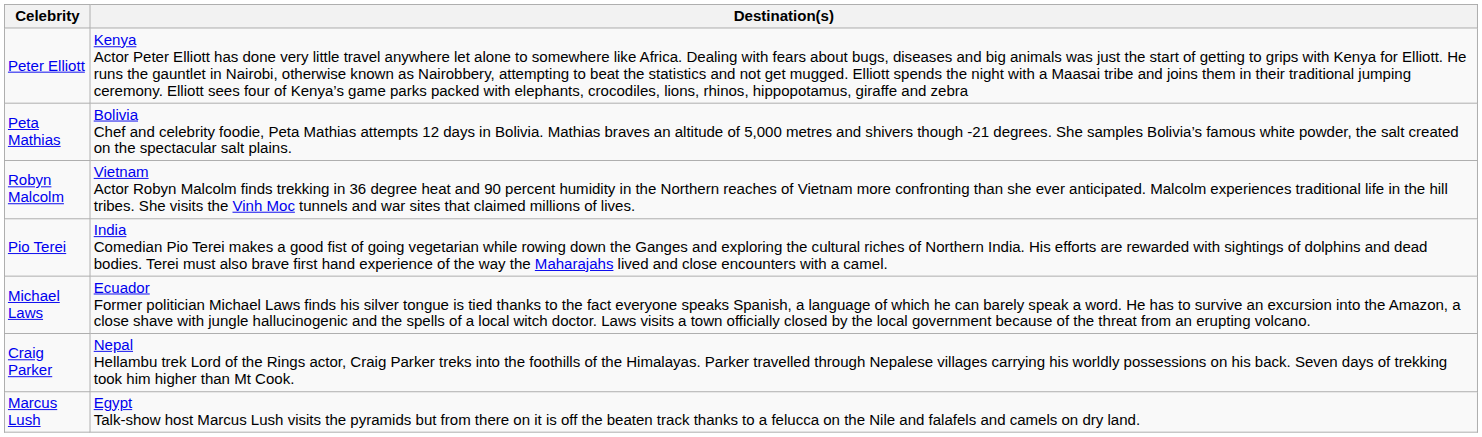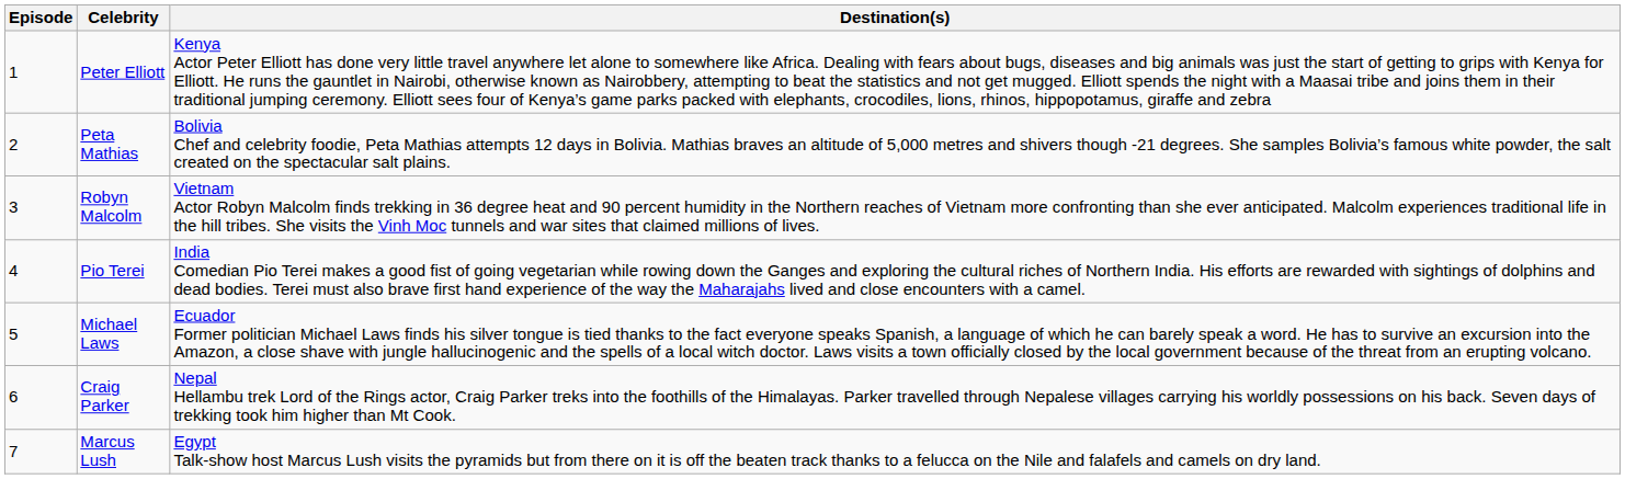+ column: Episode | 1 | 2 | 3 | 4 | 5 | 6 | 7
